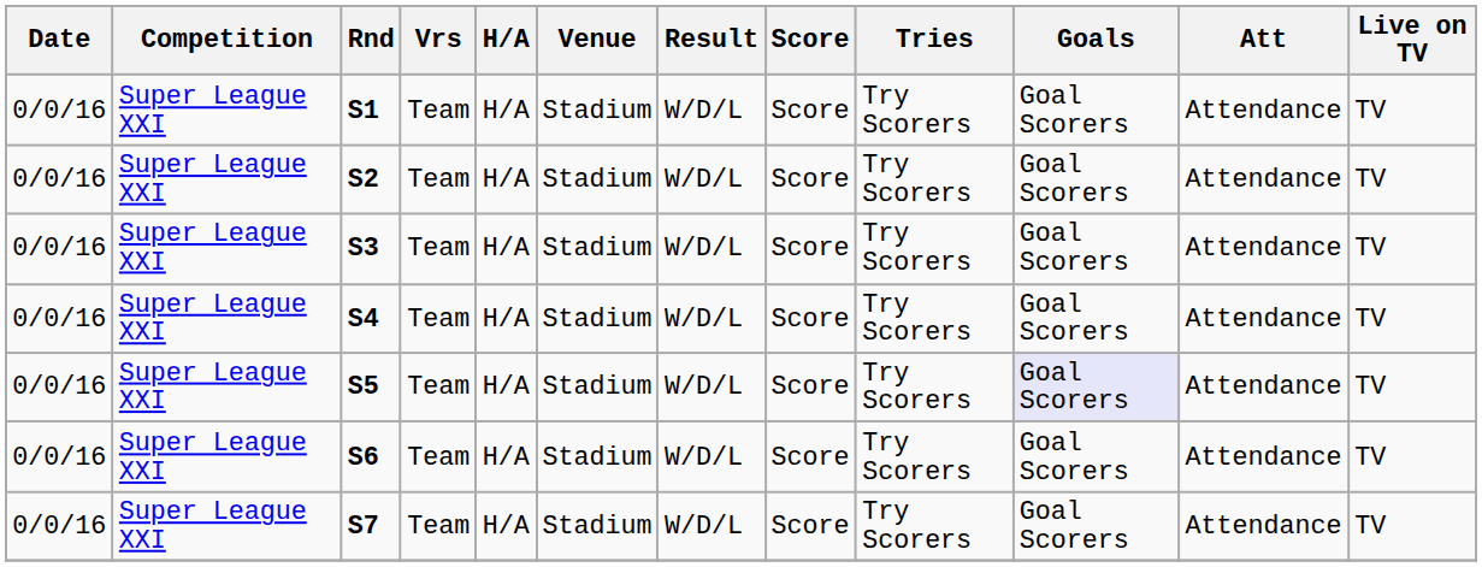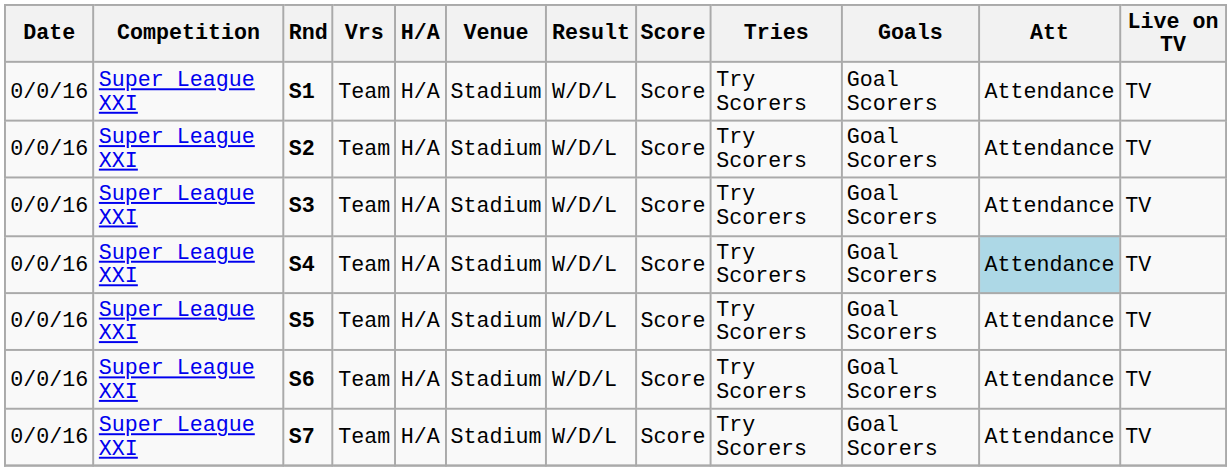S4 | Att: no background -> lightblue background
S5 | Goals: lavender background -> no background
